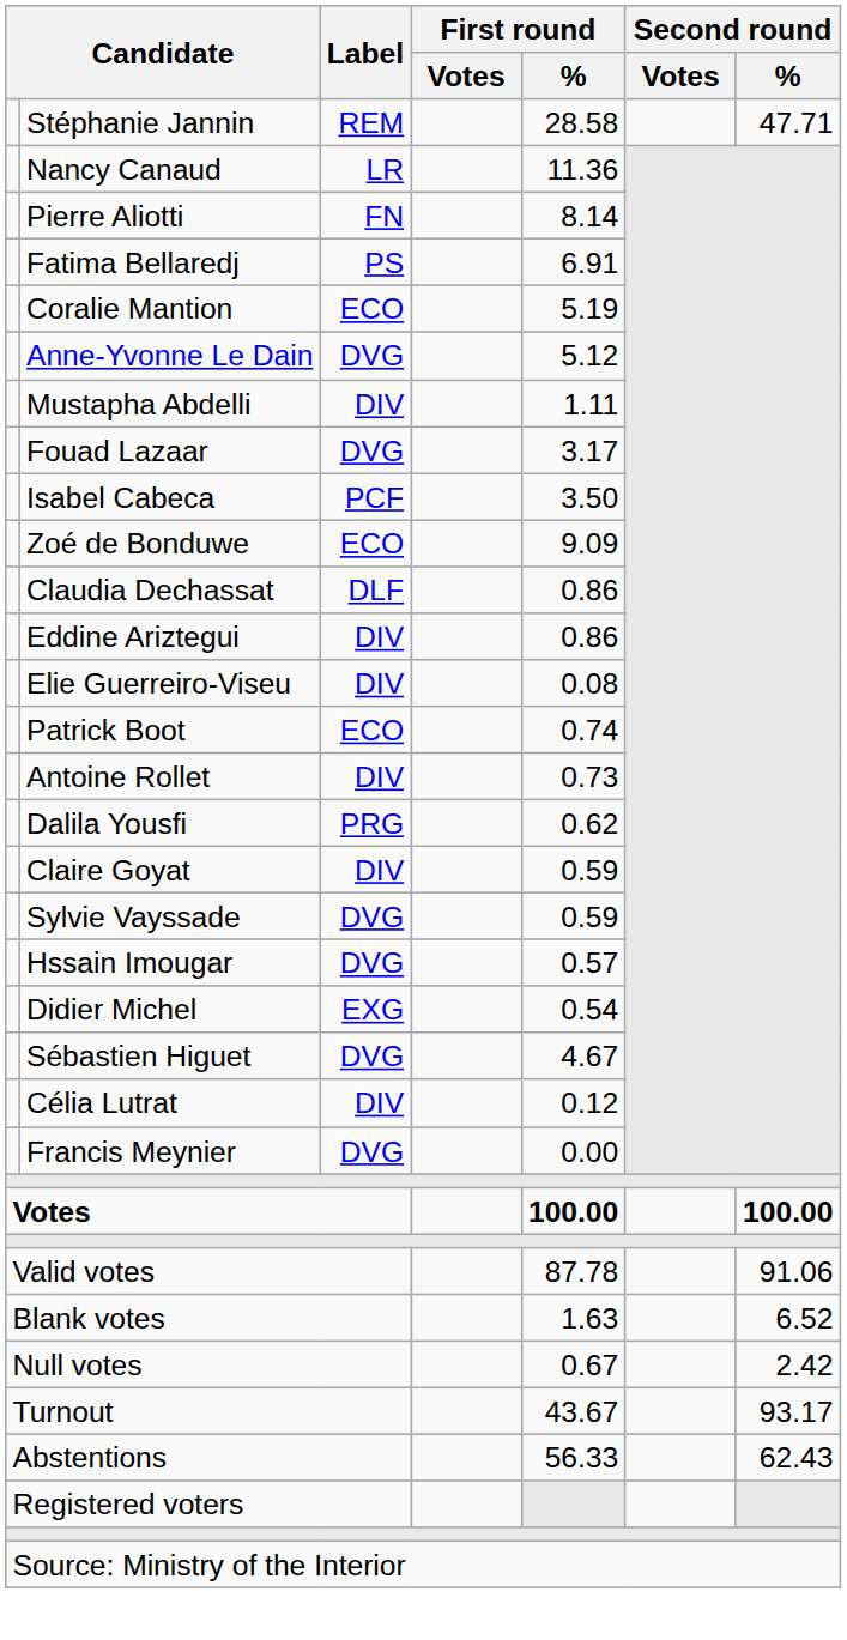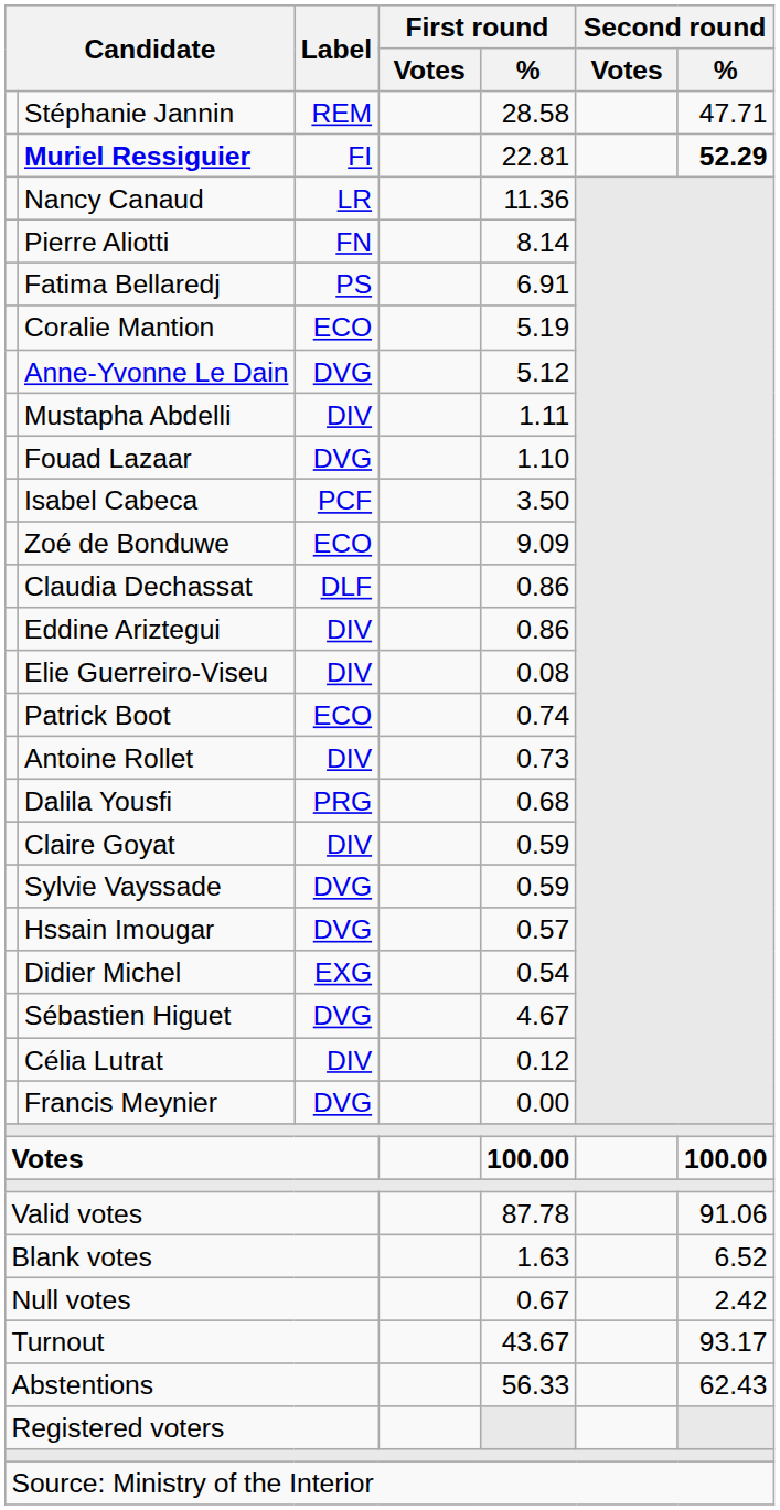+ row: Muriel Ressiguier | FI | 22.81 | 52.29
Fouad Lazaar | First round / %: 3.17 -> 1.10
Dalila Yousfi | First round / %: 0.62 -> 0.68
